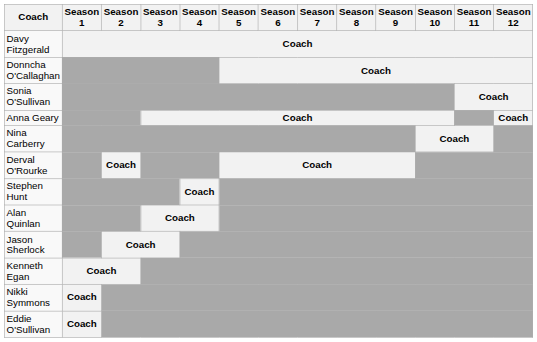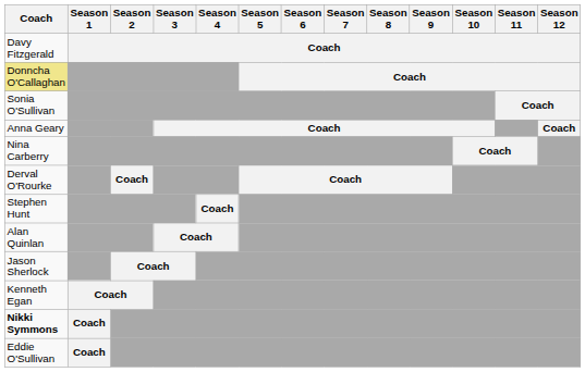Donncha O'Callaghan | Coach: no background -> khaki background
Nikki Symmons | Coach: normal -> bold
